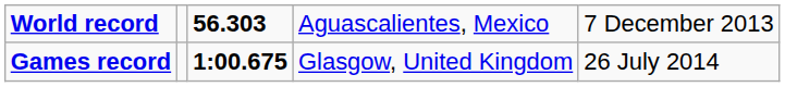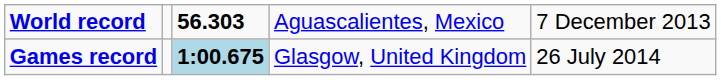Games record | column 3: no background -> lightblue background
